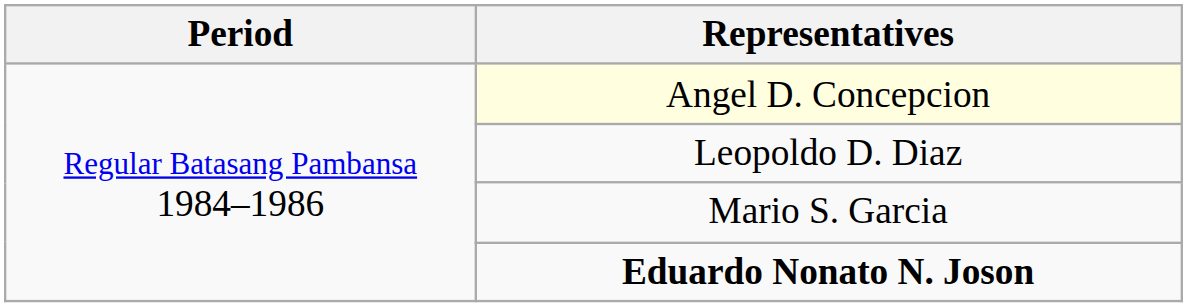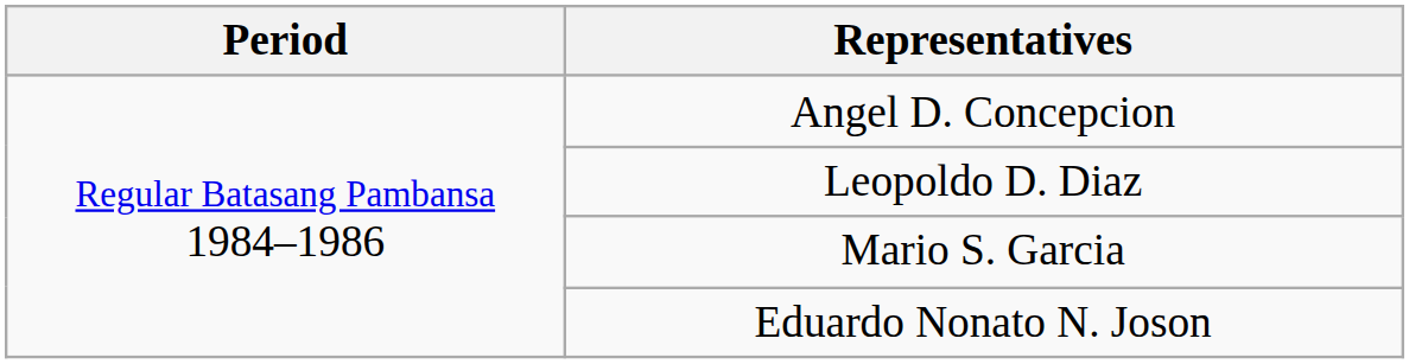Angel D. Concepcion | Representatives: lightyellow background -> no background
Eduardo Nonato N. Joson | Representatives: bold -> normal
